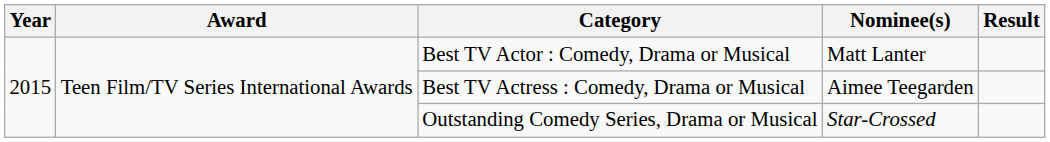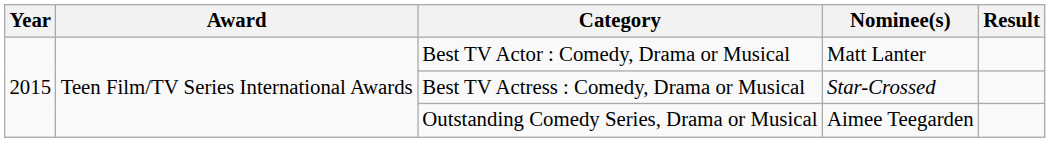Best TV Actress : Comedy, Drama or Musical | Nominee(s): Aimee Teegarden -> Star-Crossed
Outstanding Comedy Series, Drama or Musical | Nominee(s): Star-Crossed -> Aimee Teegarden
